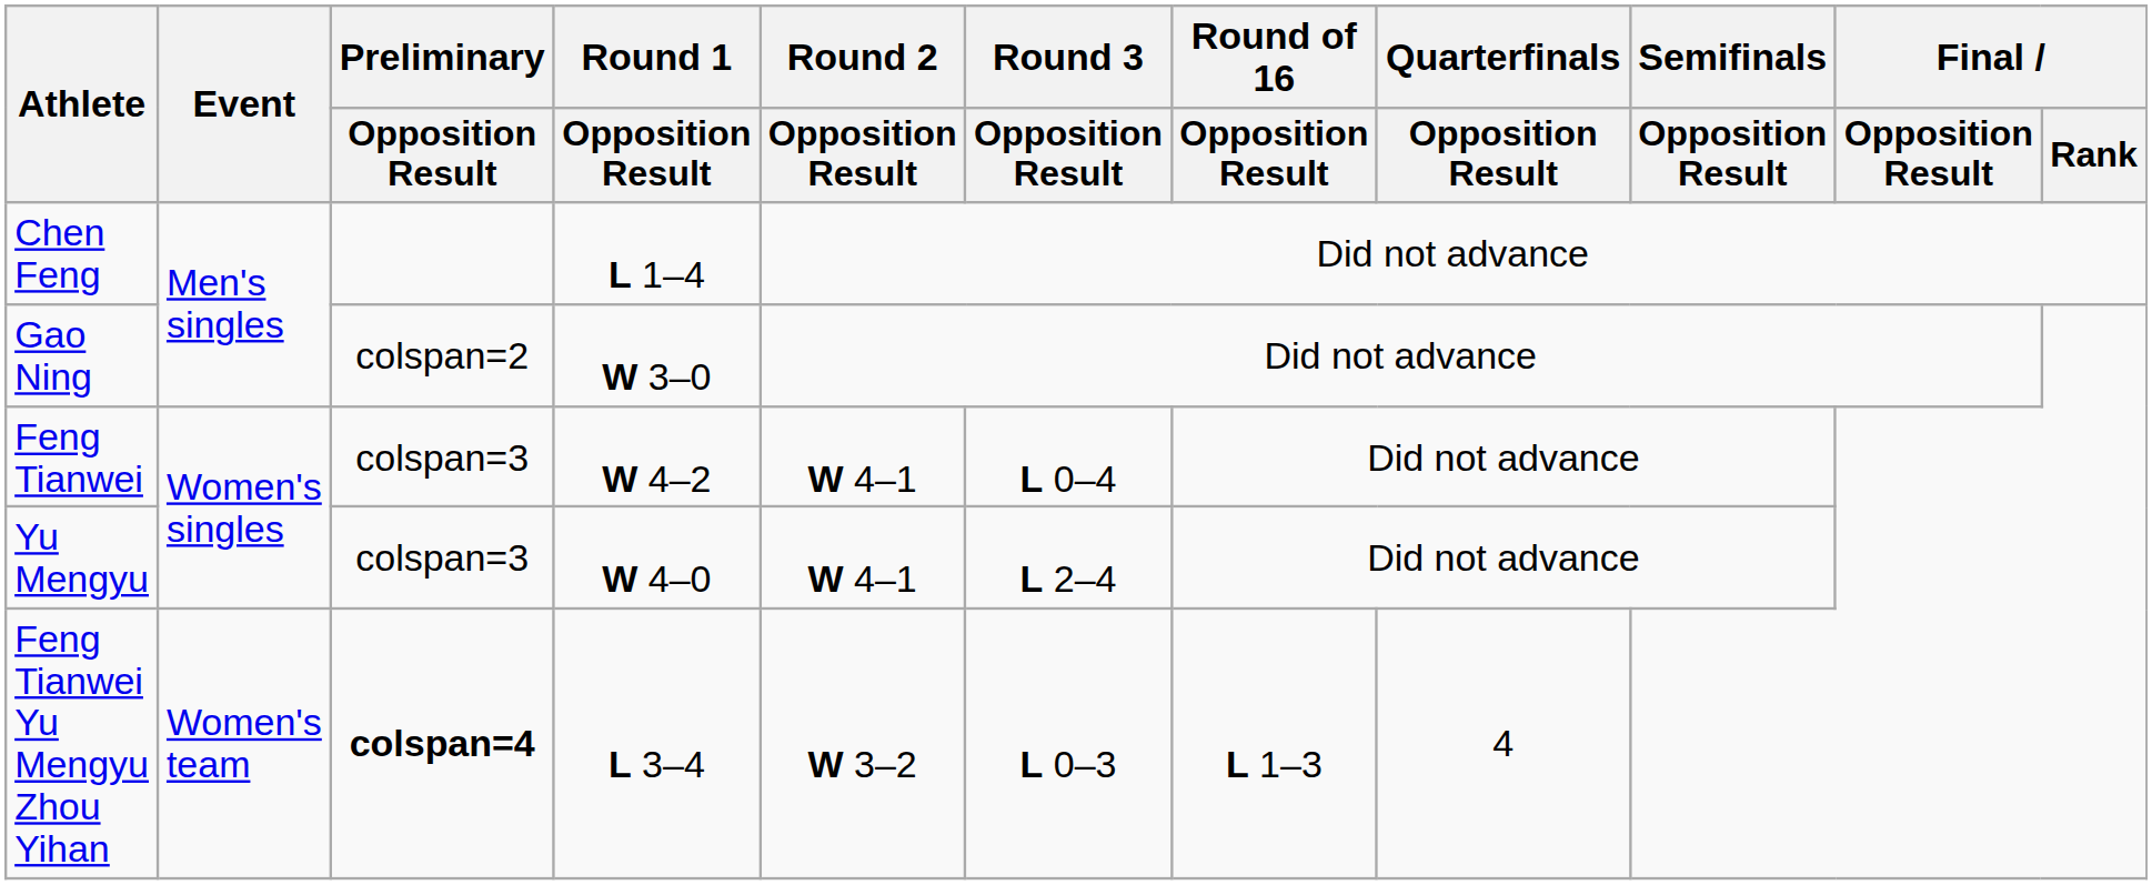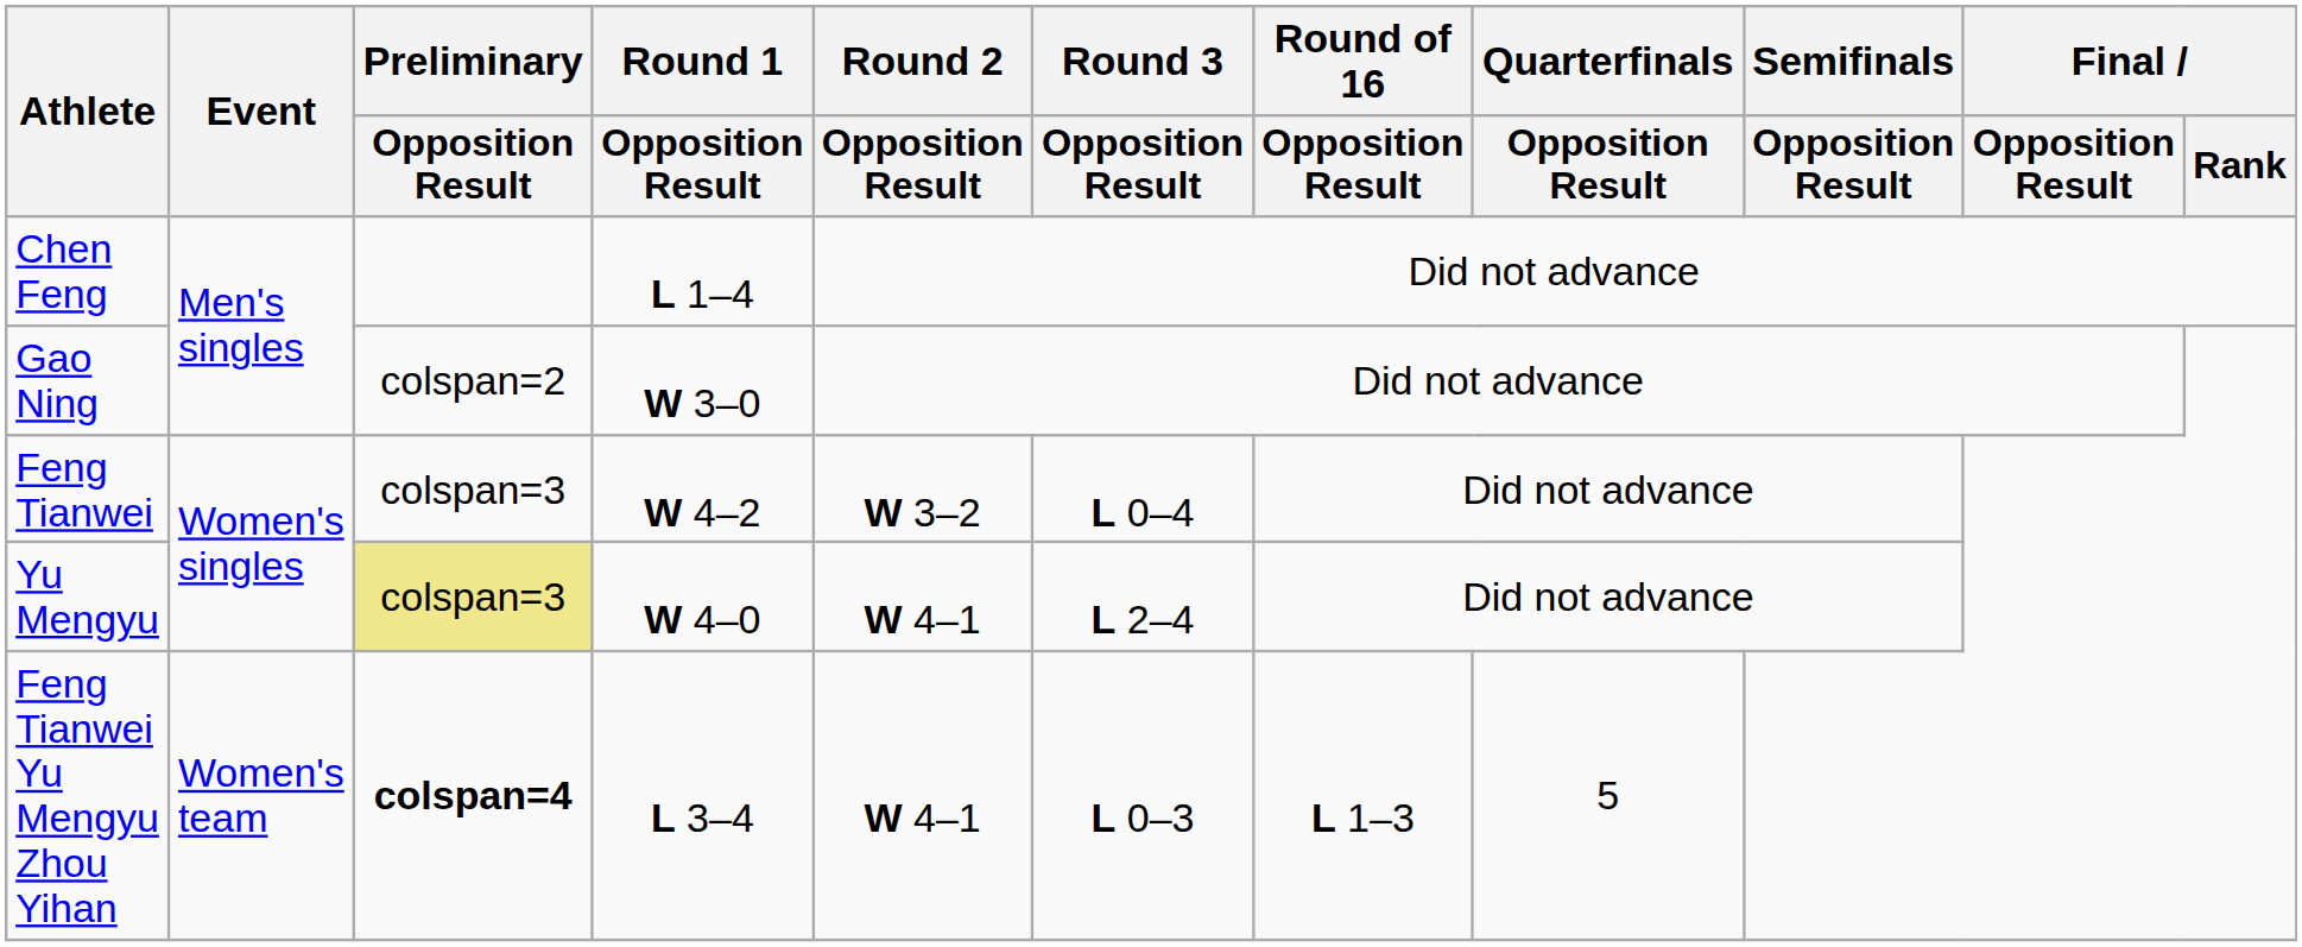Feng Tianwei | Round 2 / Opposition Result: W 4–1 -> W 3–2
Yu Mengyu | Preliminary / Opposition Result: no background -> khaki background
Feng Tianwei Yu Mengyu Zhou Yihan | Round 2 / Opposition Result: W 3–2 -> W 4–1
Feng Tianwei Yu Mengyu Zhou Yihan | Quarterfinals / Opposition Result: 4 -> 5
